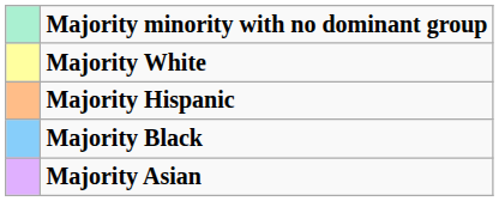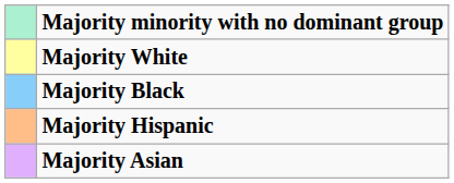rows swapped: Majority Black <-> Majority Hispanic
